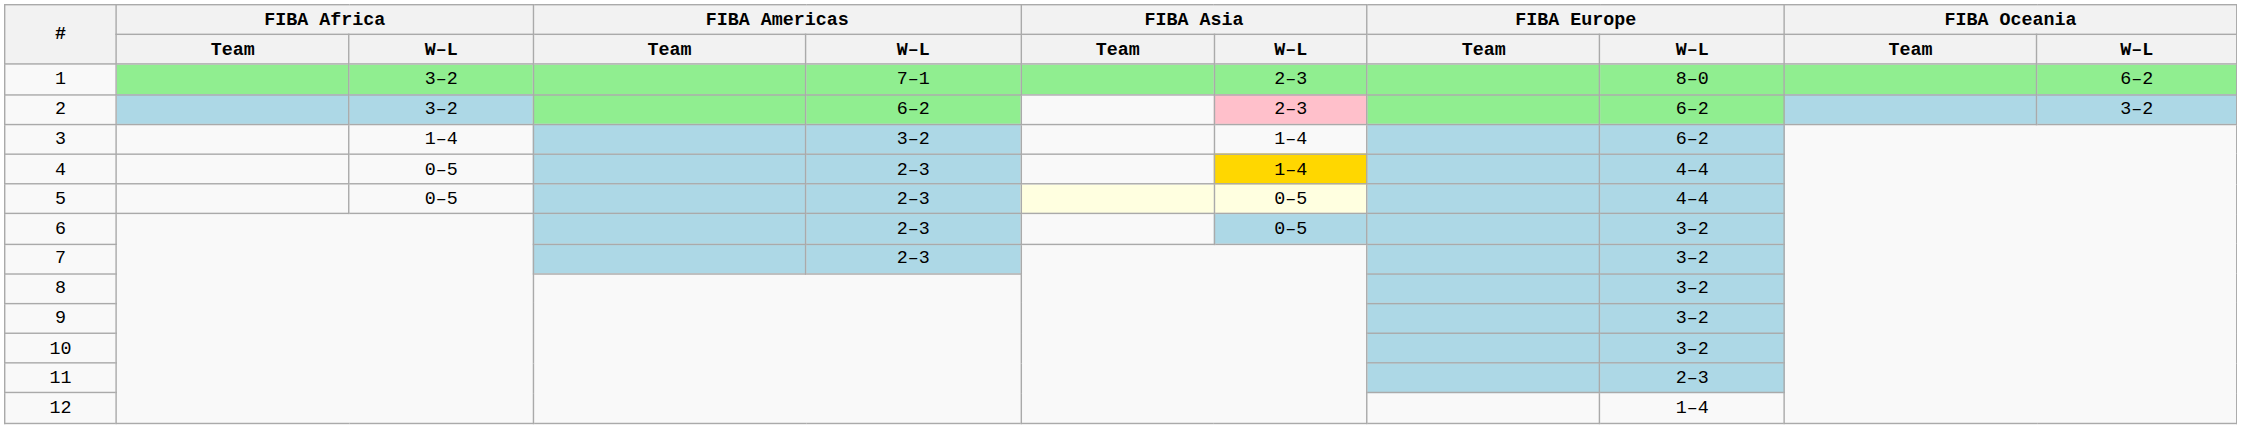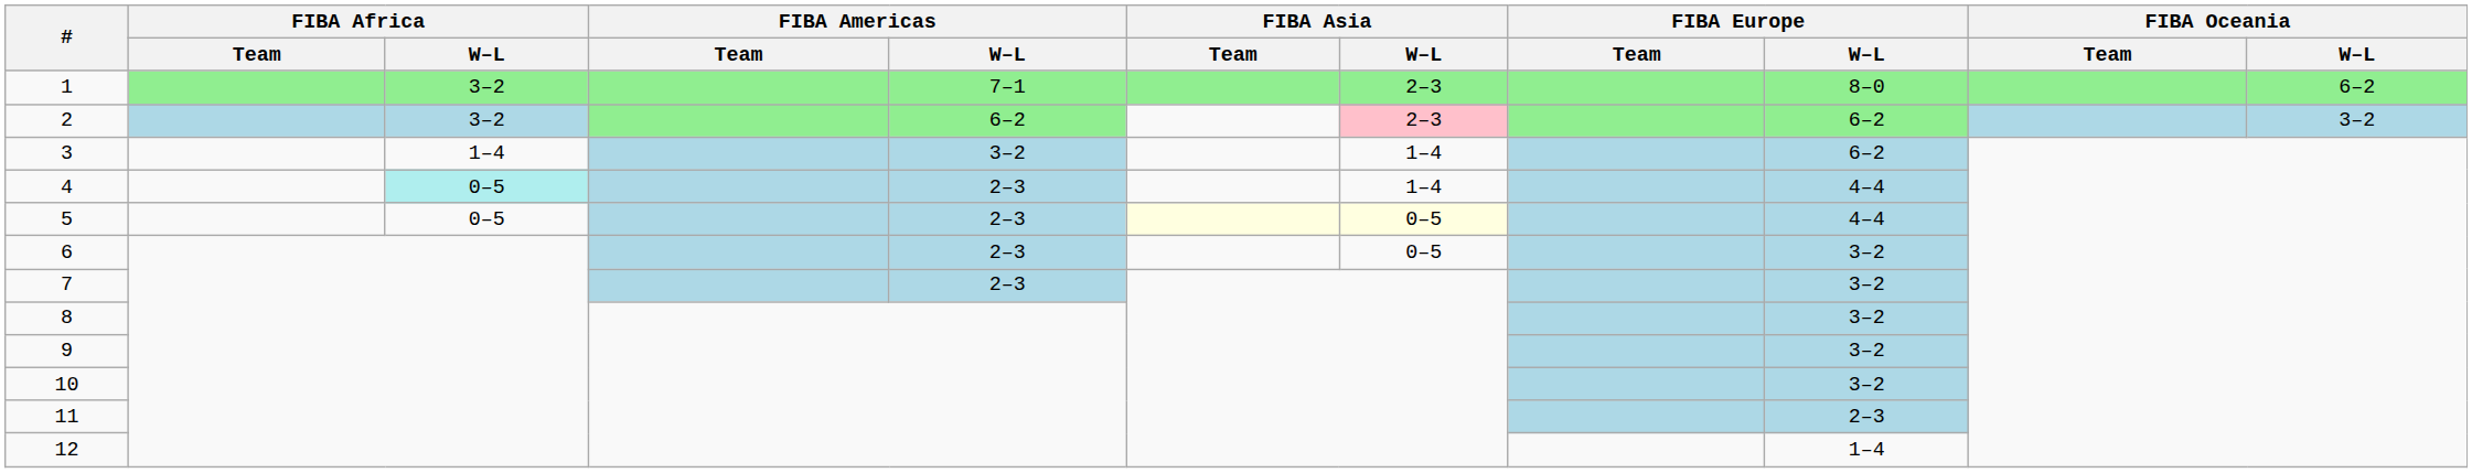4 | FIBA Africa / W–L: no background -> paleturquoise background
4 | FIBA Asia / W–L: gold background -> no background
6 | FIBA Asia / W–L: lightblue background -> no background
